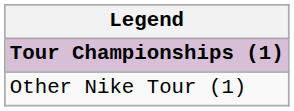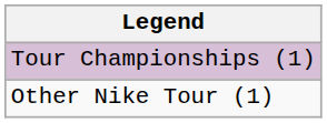row 2 | column 1: bold -> normal
